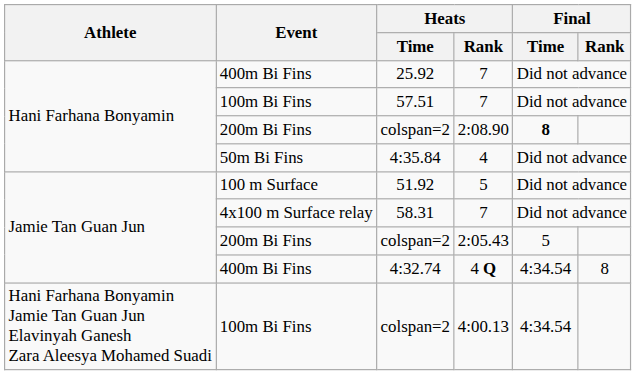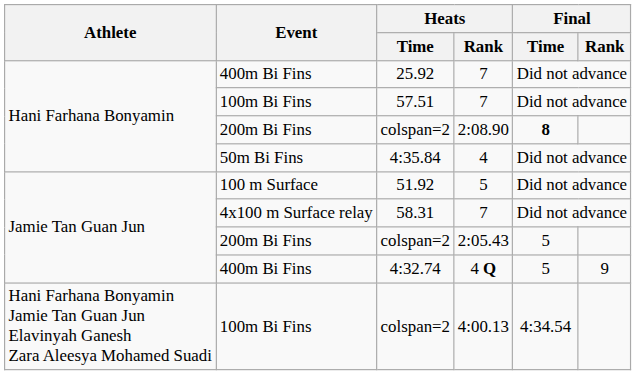4:32.74 | Final / Time: 4:34.54 -> 5
4:32.74 | Final / Rank: 8 -> 9
